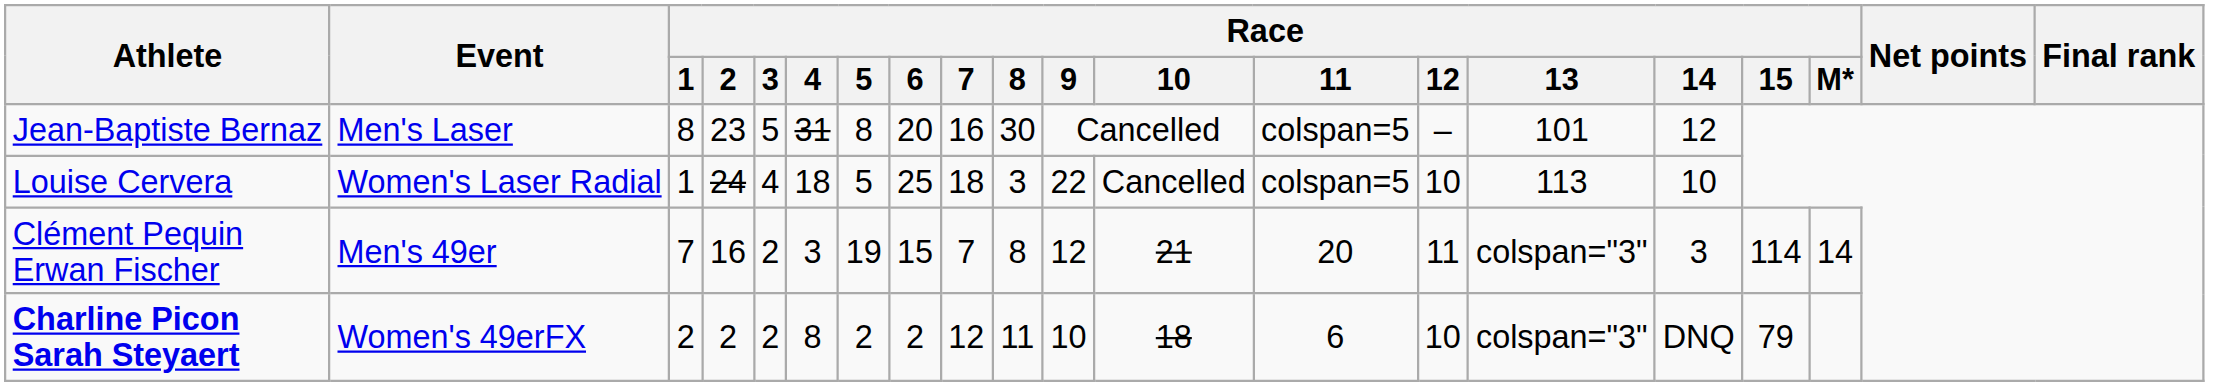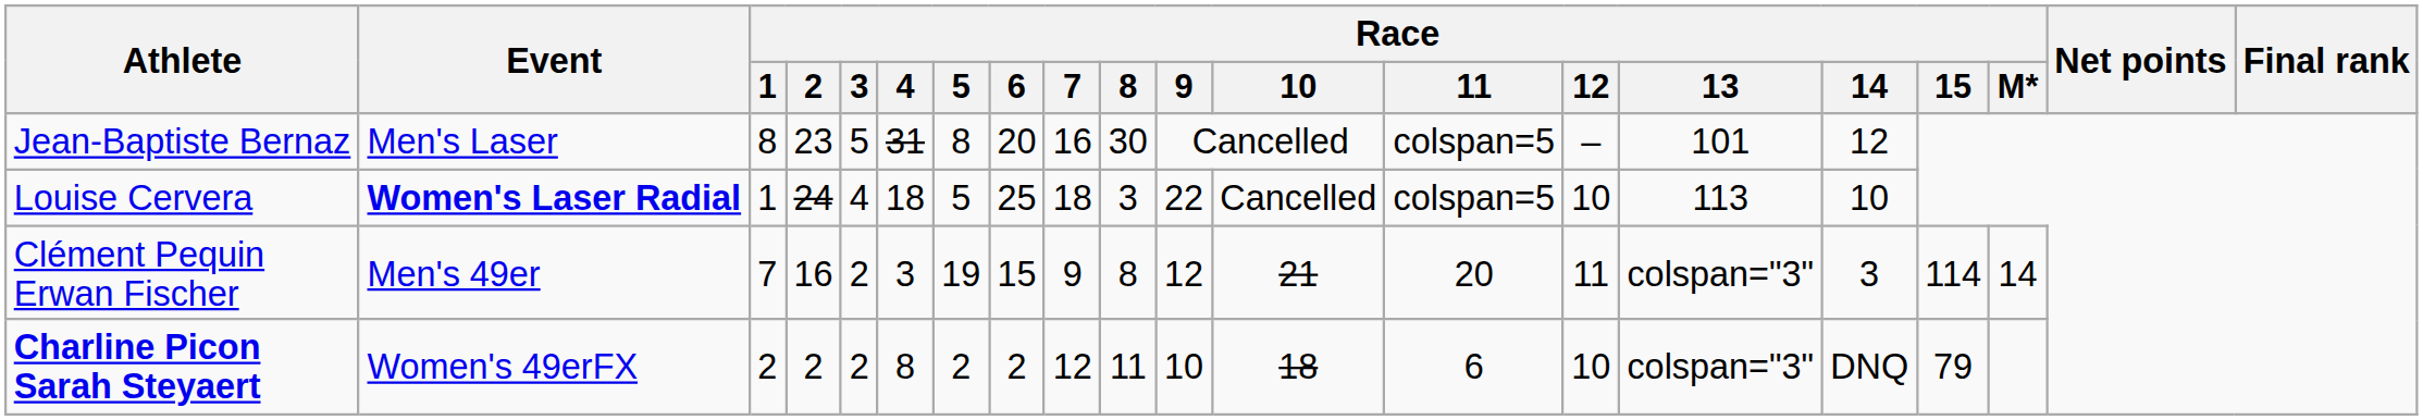Louise Cervera | Event: normal -> bold
Clément Pequin Erwan Fischer | Race / 7: 7 -> 9
